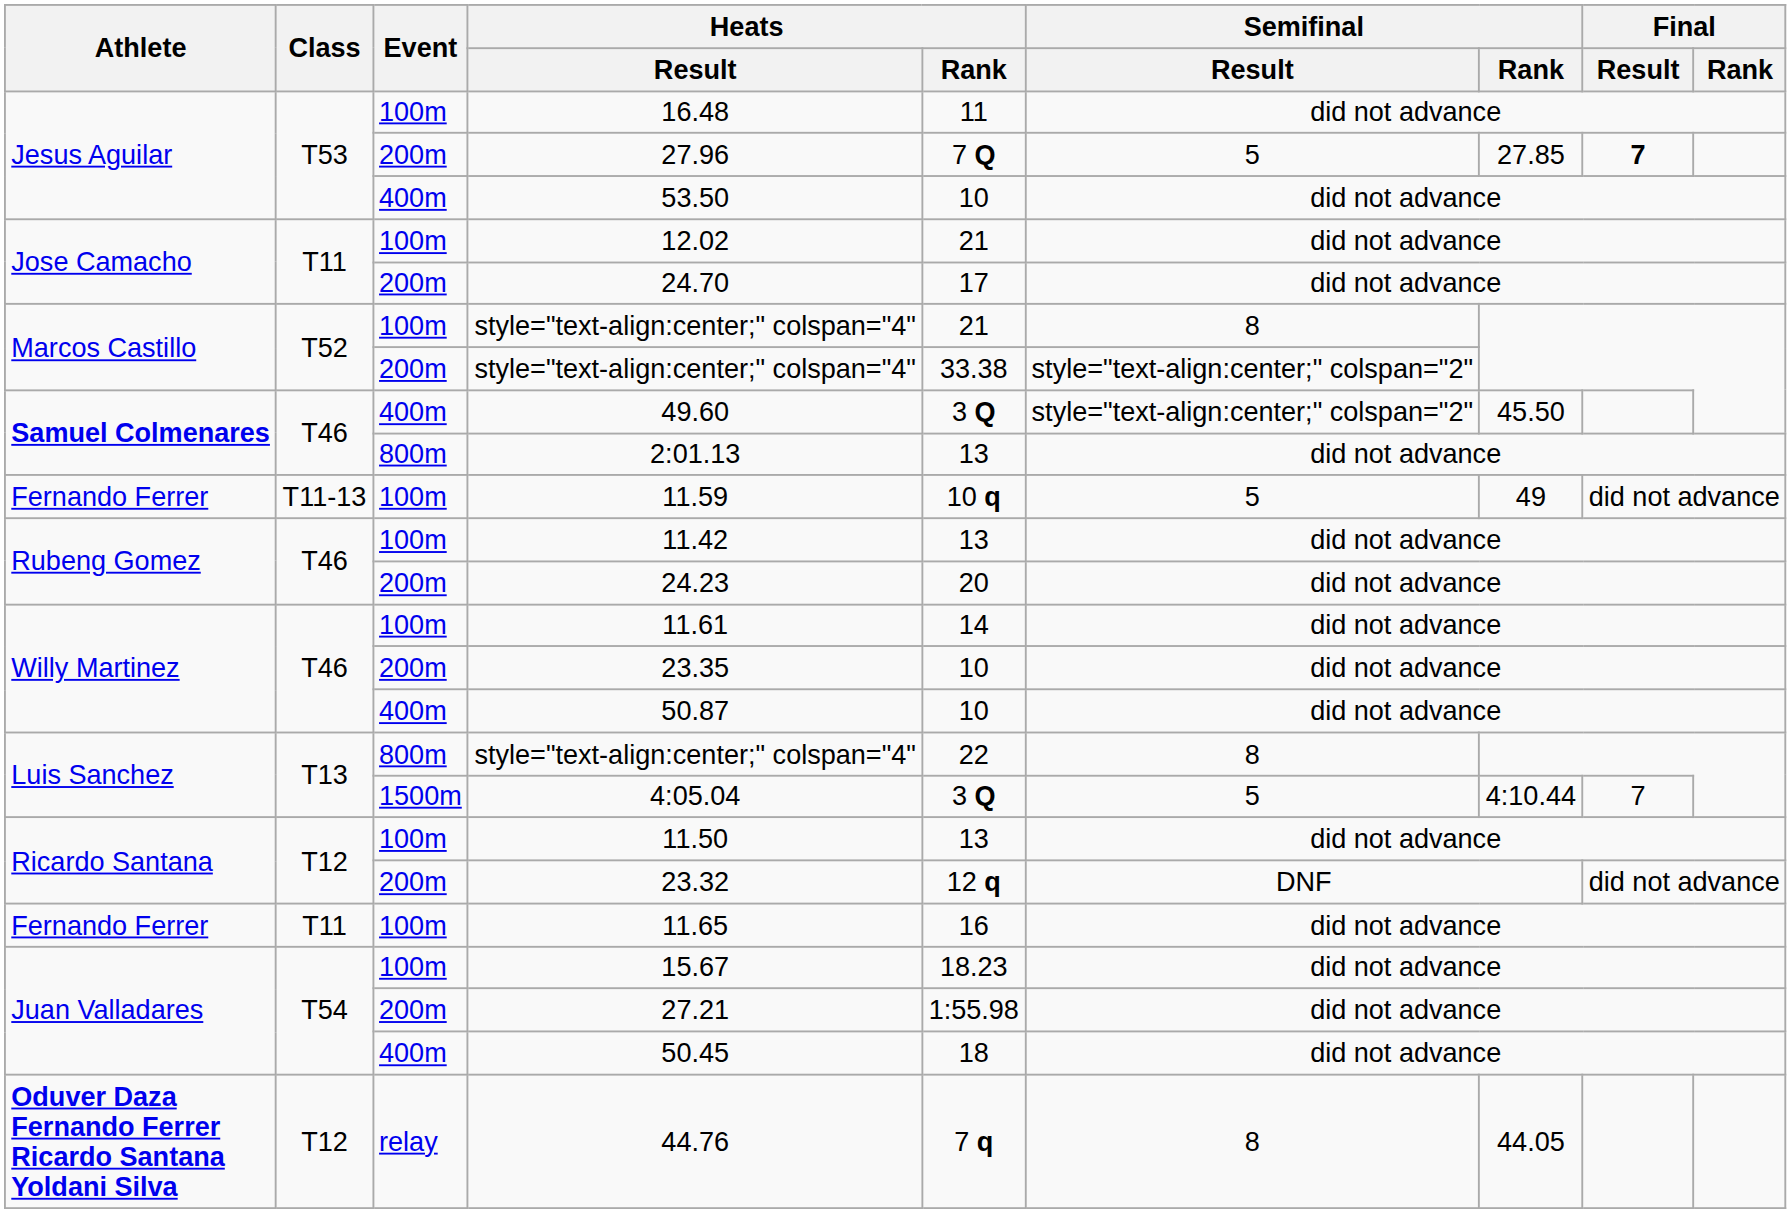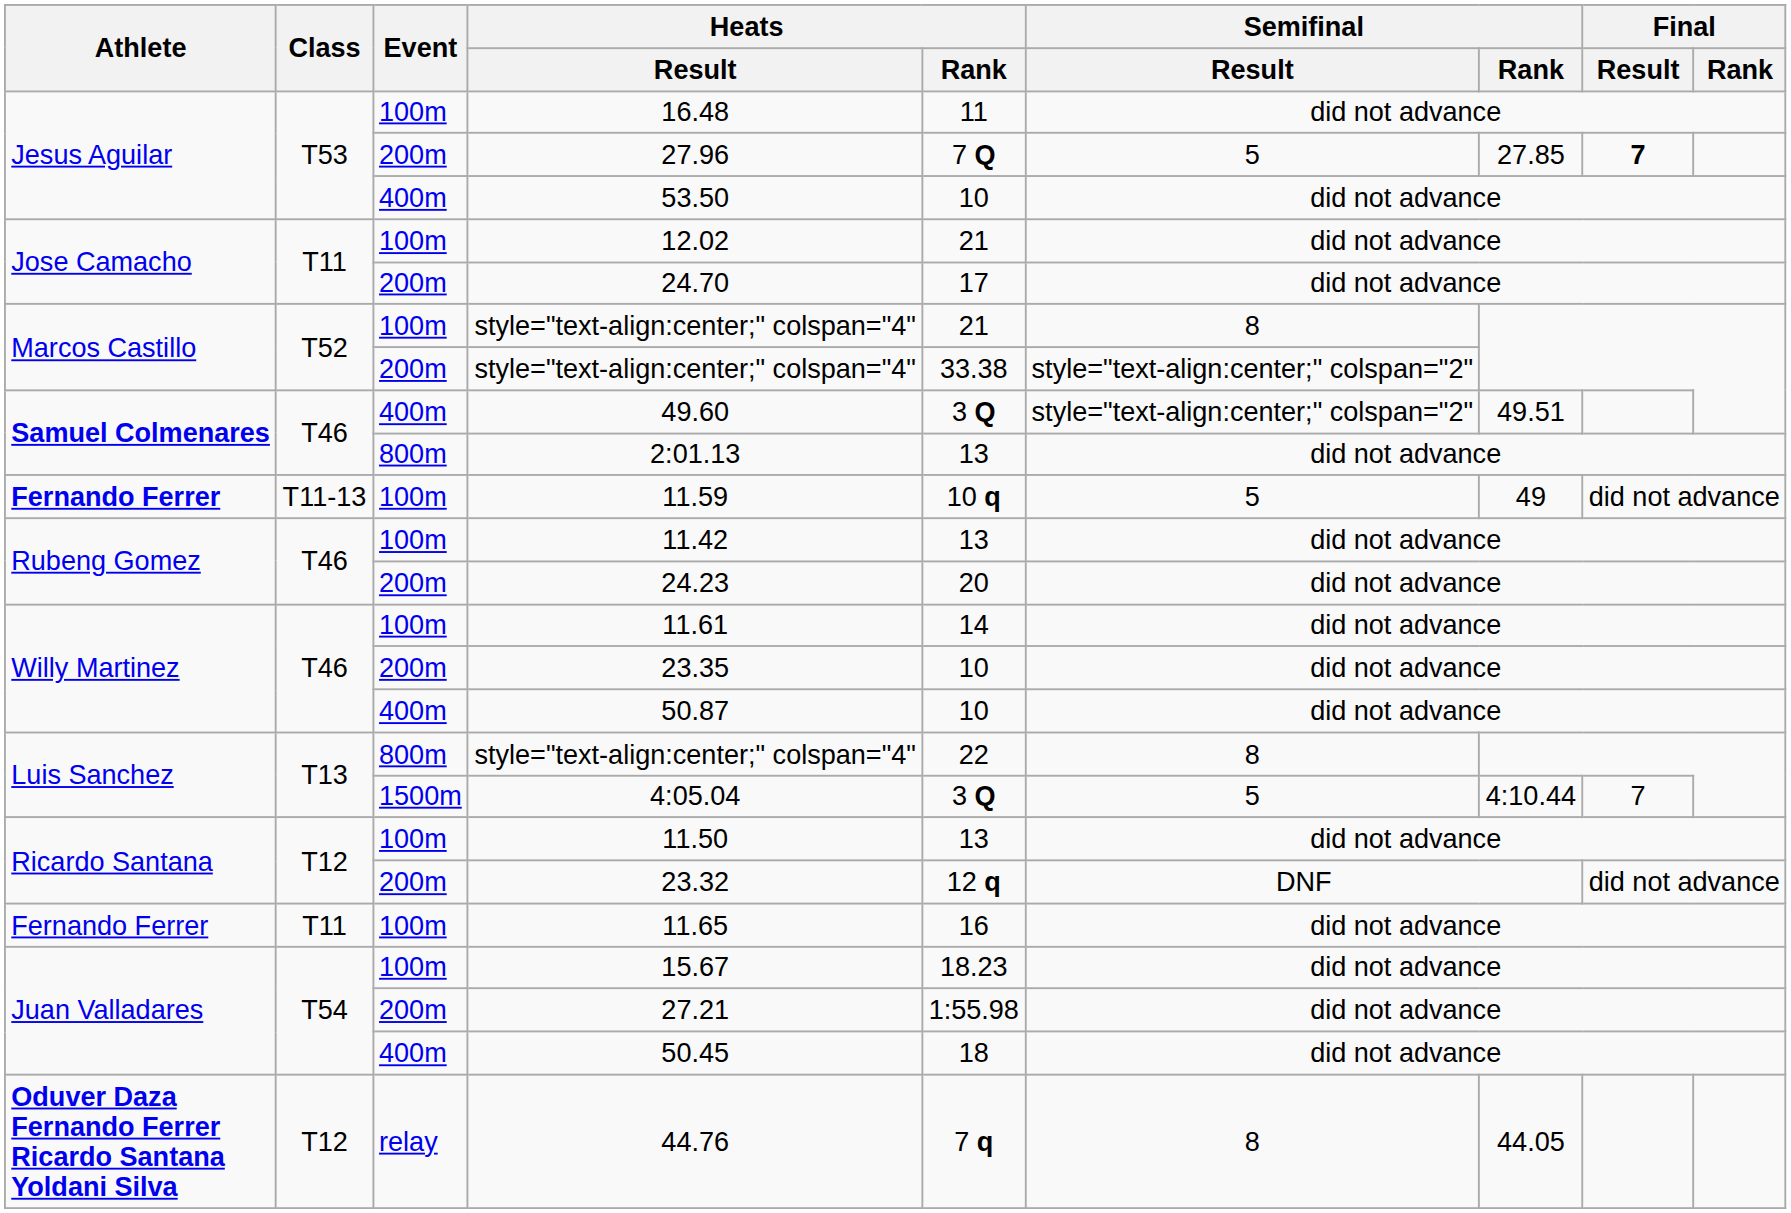49.60 | Semifinal / Rank: 45.50 -> 49.51
11.59 | Athlete: normal -> bold
